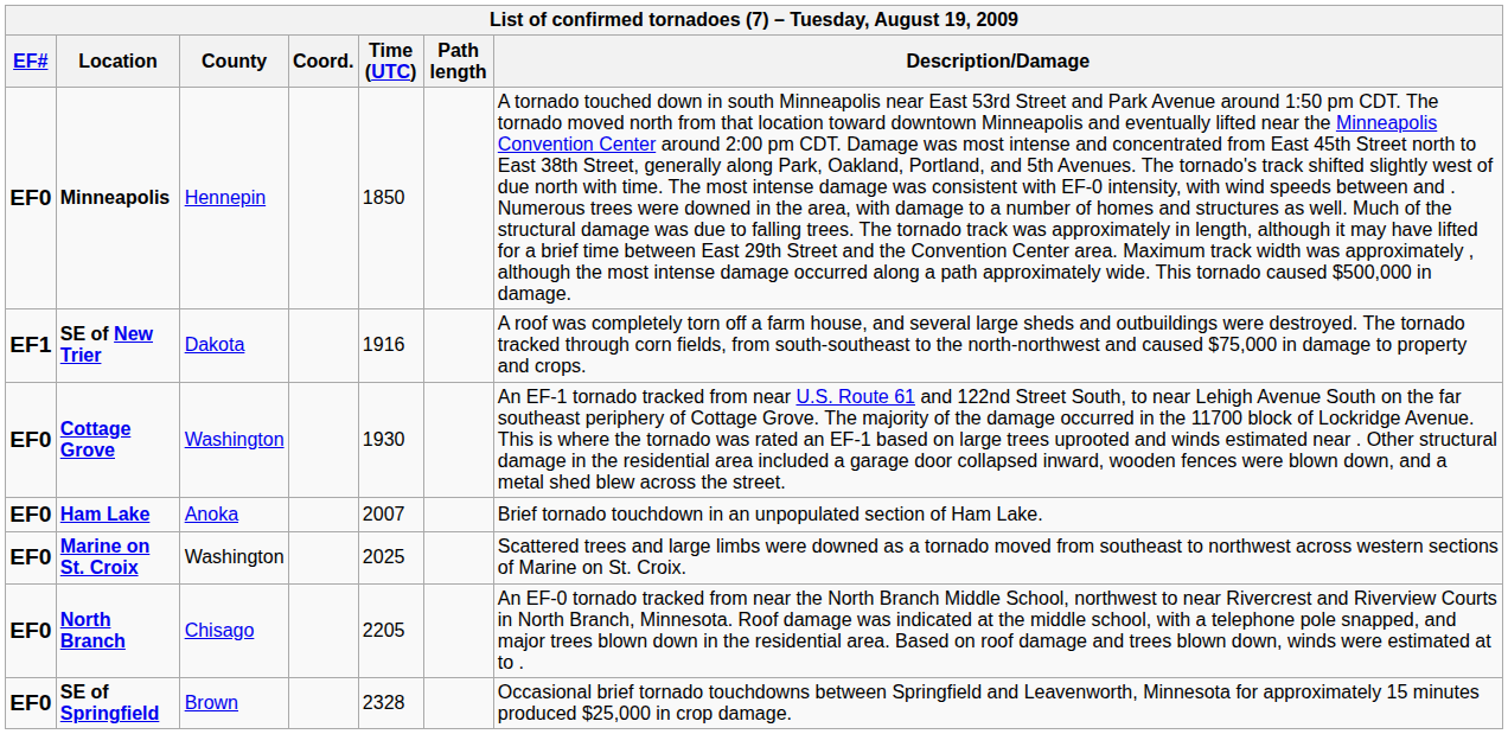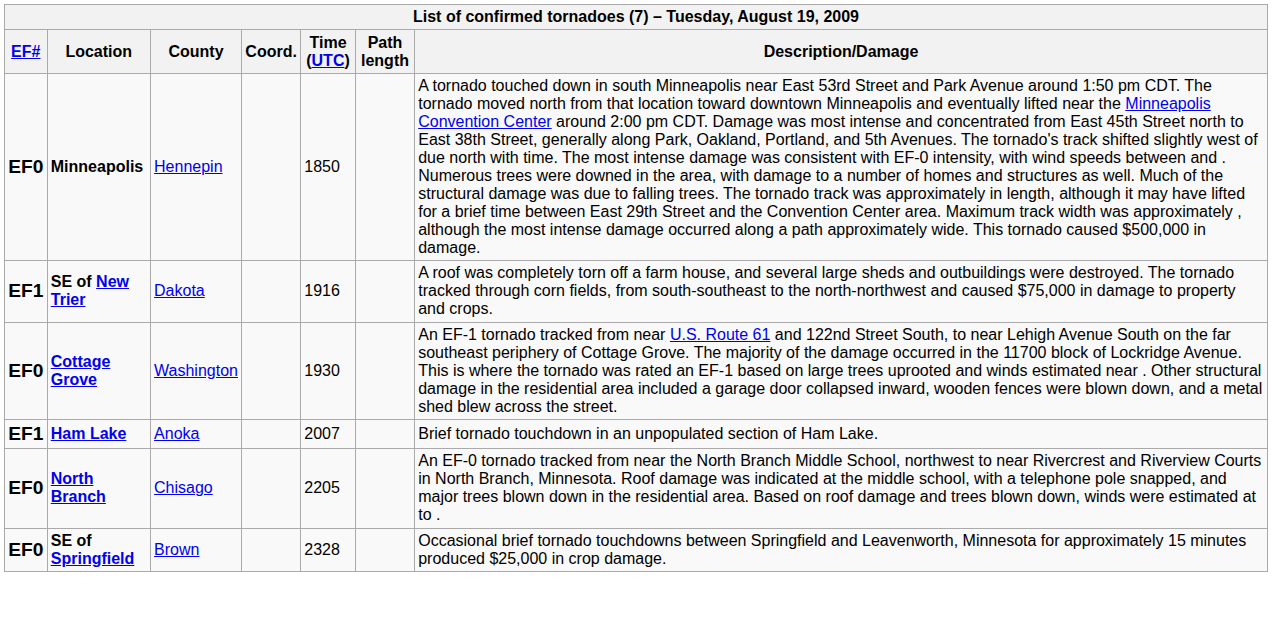Ham Lake | EF#: EF0 -> EF1
- row: EF0 | Marine on St. Croix | Washington | 2025 | Scattered trees and large limbs were downed as a tornado moved from southeast to northwest across western sections of Marine on St. Croix.
